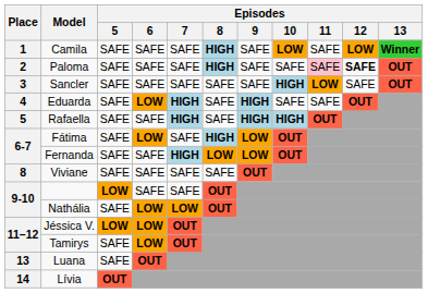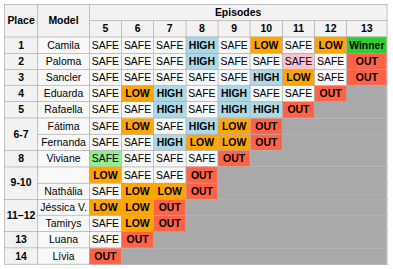Paloma | Episodes / 12: bold -> normal
Viviane | Episodes / 5: no background -> lightgreen background
